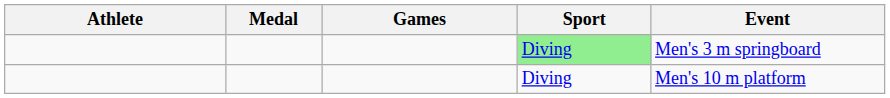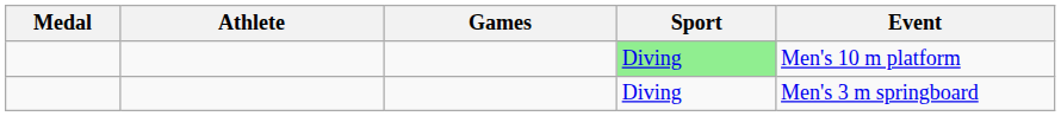columns swapped: Medal <-> Athlete
row 2 | Event: Men's 3 m springboard -> Men's 10 m platform
row 3 | Event: Men's 10 m platform -> Men's 3 m springboard
